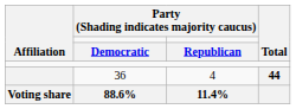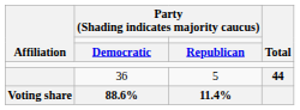44 | column 3: 4 -> 5
